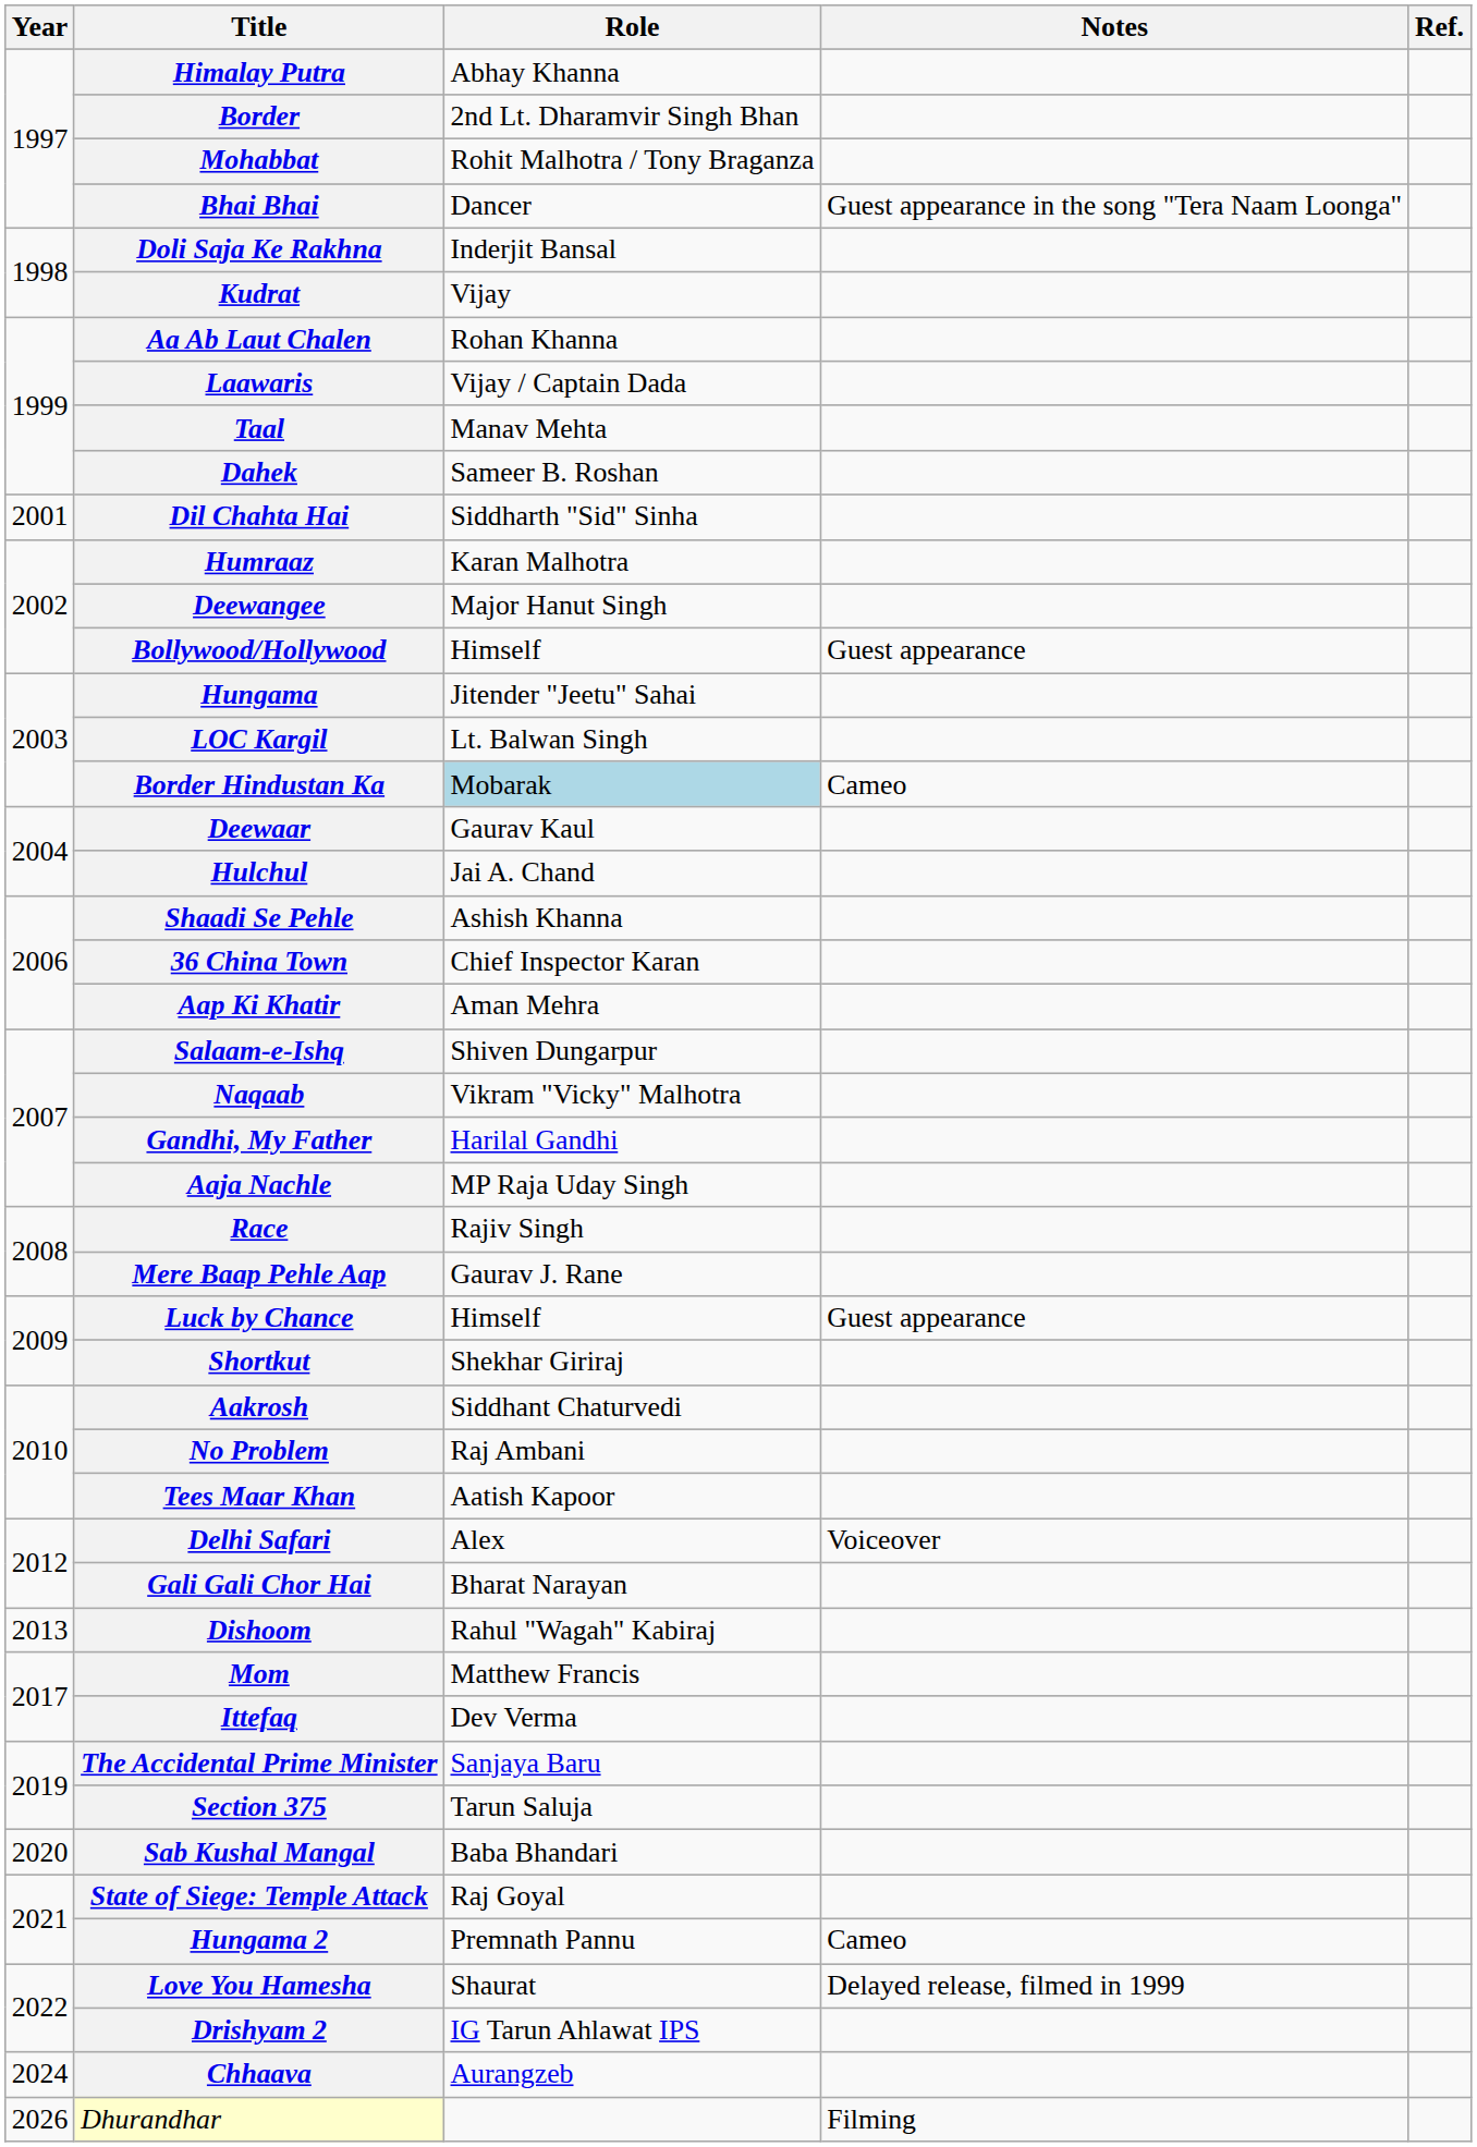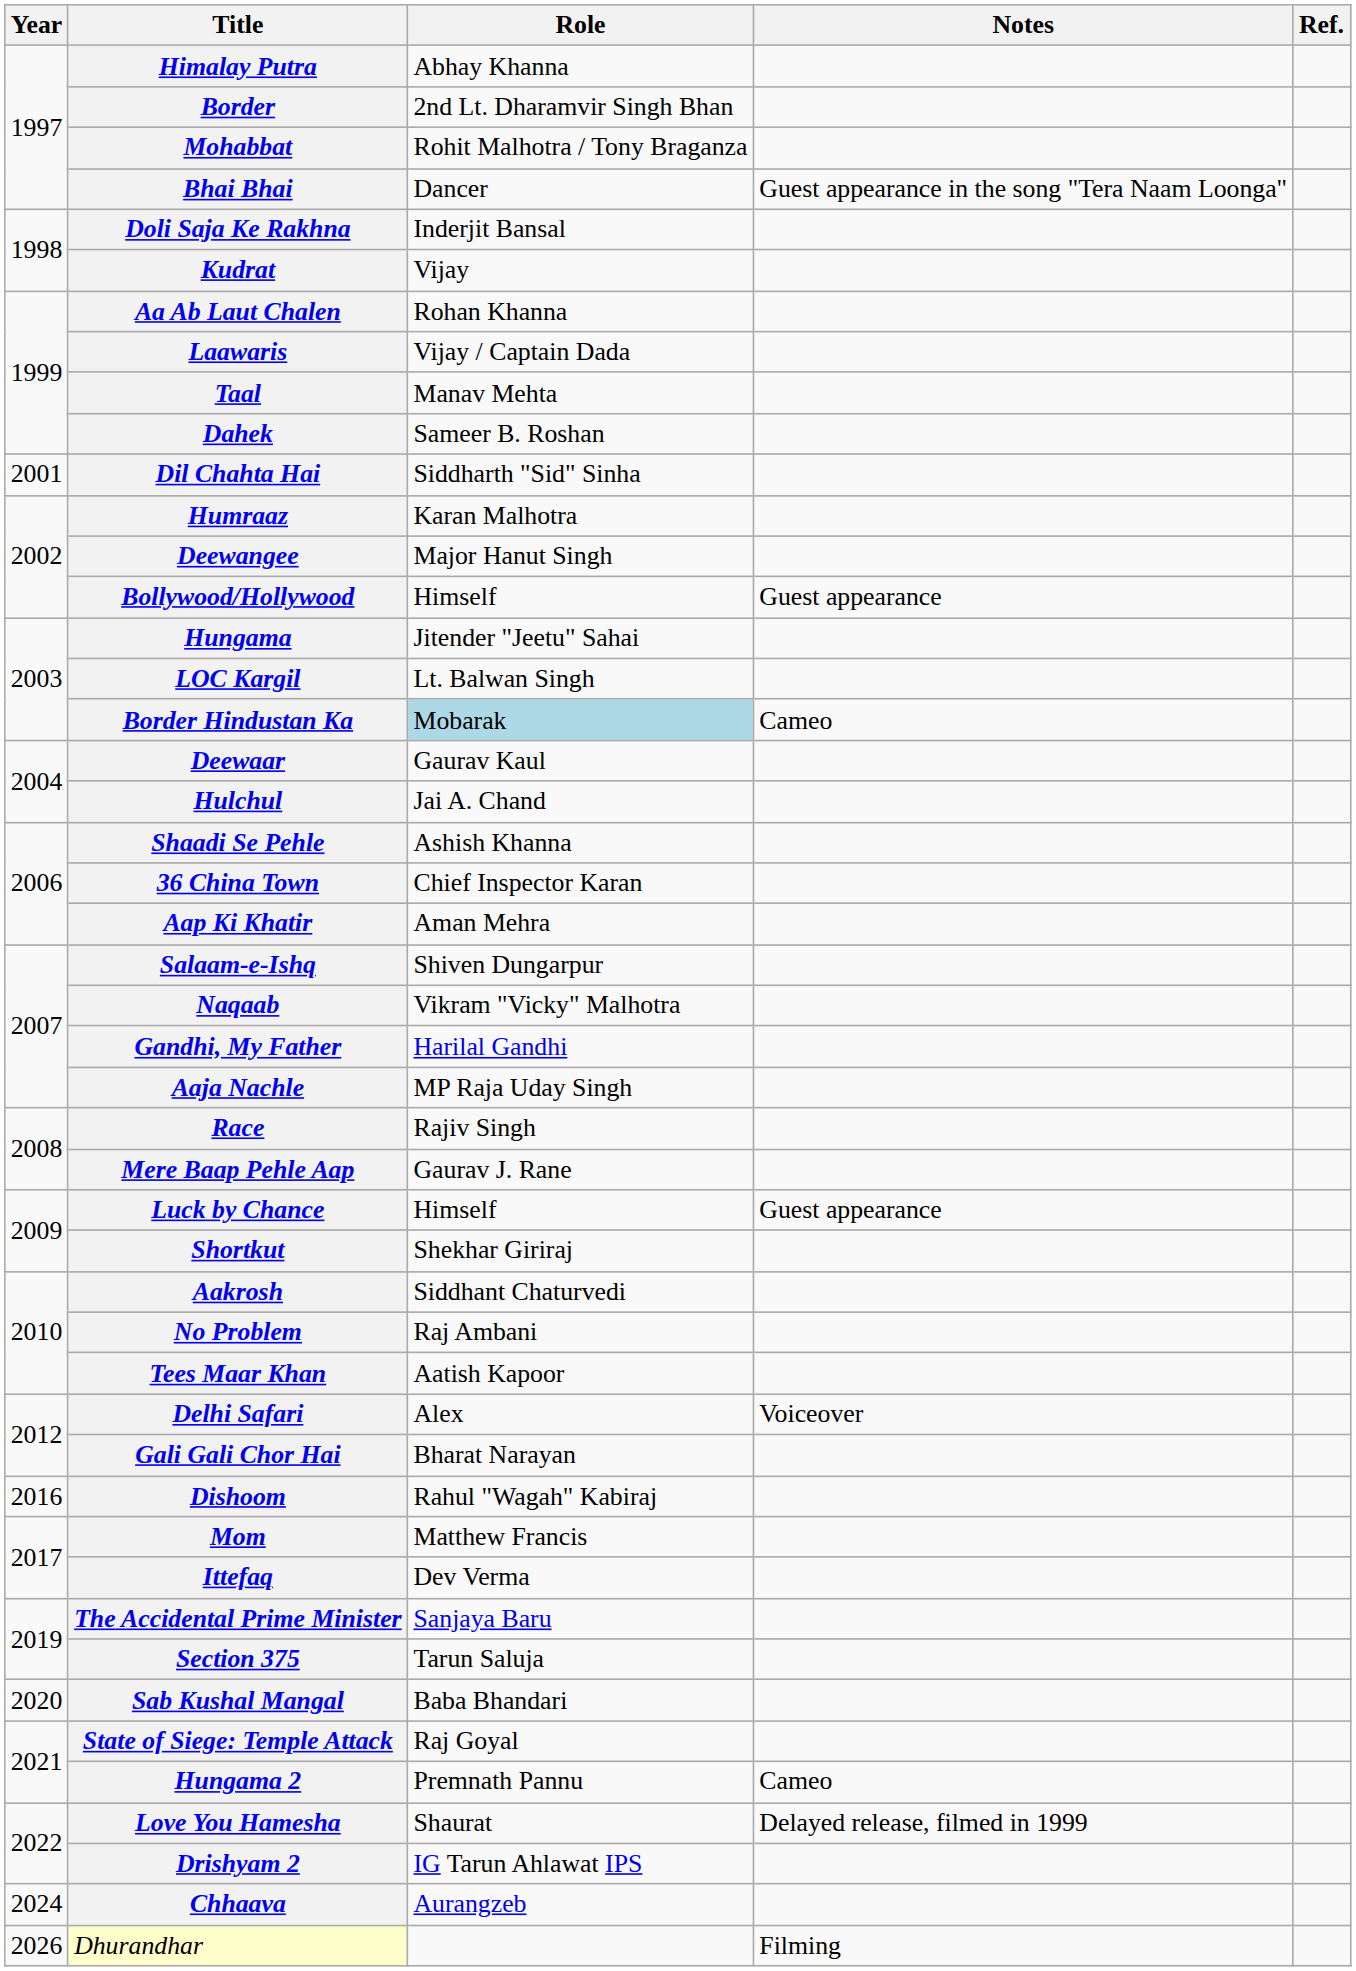Dishoom | Year: 2013 -> 2016
